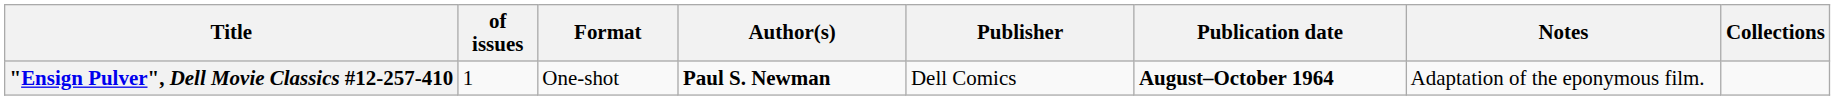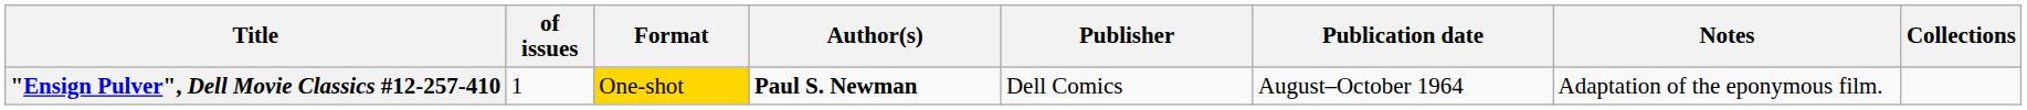"Ensign Pulver", Dell Movie Classics #12-257-410 | Format: no background -> gold background
"Ensign Pulver", Dell Movie Classics #12-257-410 | Publication date: bold -> normal
